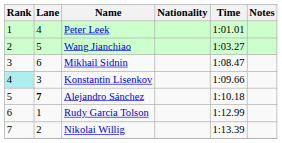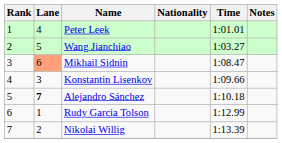Mikhail Sidnin | Lane: no background -> lightsalmon background
Konstantin Lisenkov | Rank: paleturquoise background -> no background
